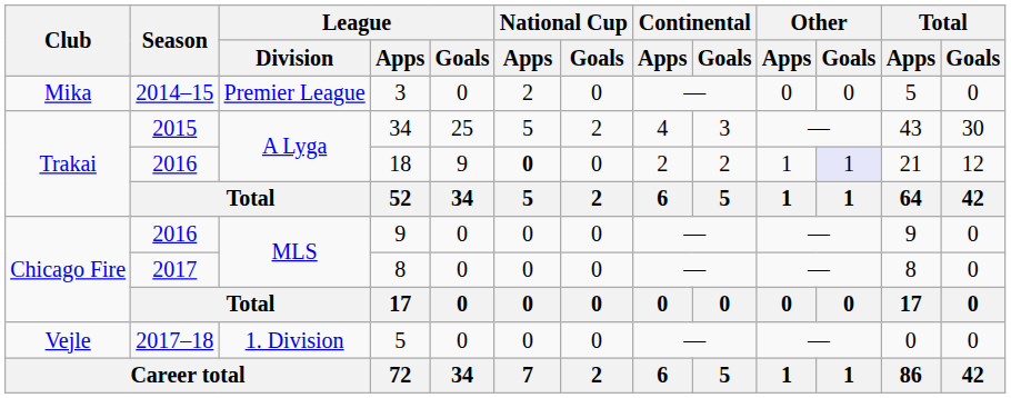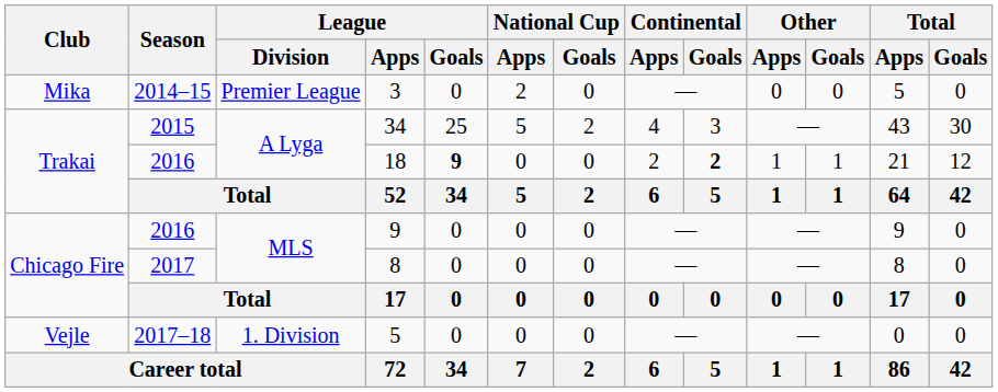18 | League / Goals: normal -> bold
18 | National Cup / Apps: bold -> normal
18 | Continental / Goals: normal -> bold
18 | Other / Goals: lavender background -> no background
